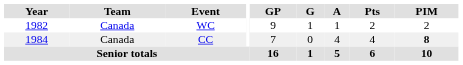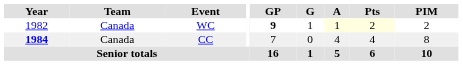WC | GP: normal -> bold
WC | A: no background -> lightyellow background
WC | Pts: no background -> lightyellow background
CC | Year: normal -> bold
CC | PIM: bold -> normal
